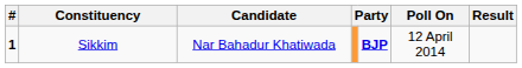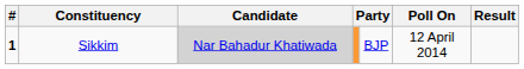Sikkim | Candidate: no background -> lightgrey background
Sikkim | column 5: bold -> normal
